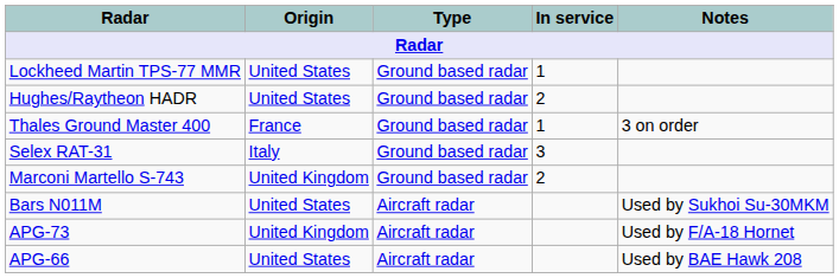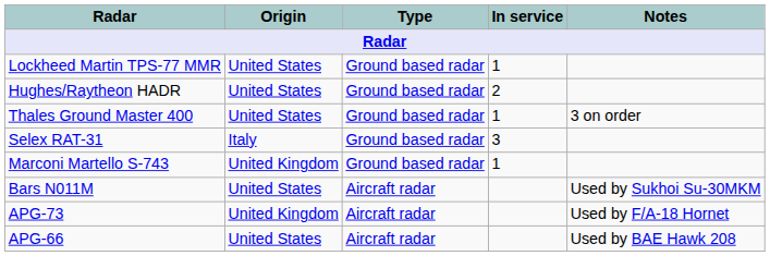Thales Ground Master 400 | Origin: France -> United States
Marconi Martello S-743 | In service: 2 -> 1
